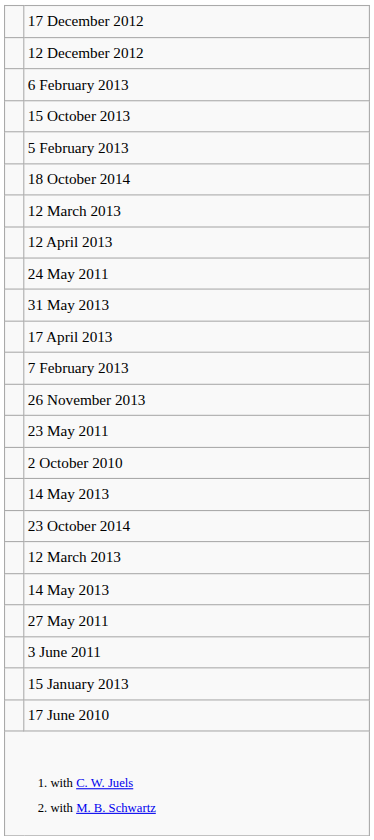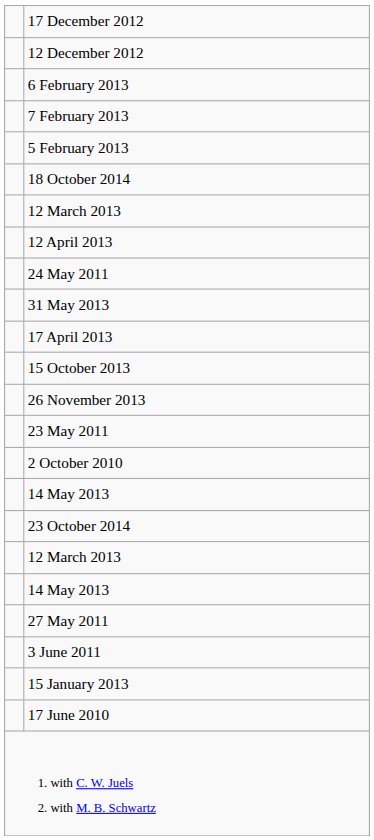row 4 | column 2: 15 October 2013 -> 7 February 2013
row 12 | column 2: 7 February 2013 -> 15 October 2013
